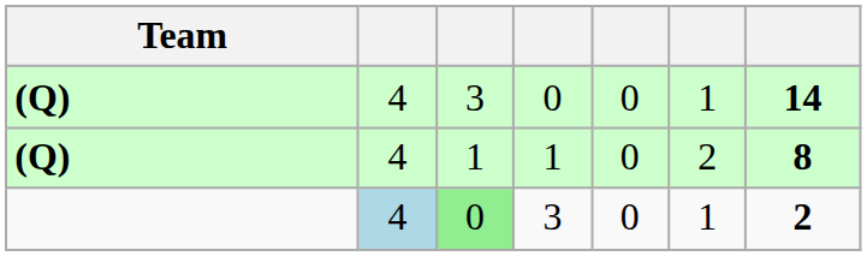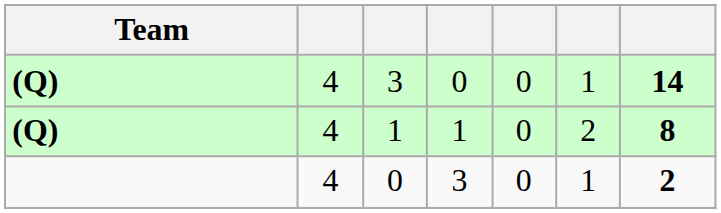row 4 | column 2: lightblue background -> no background
row 4 | column 3: lightgreen background -> no background
